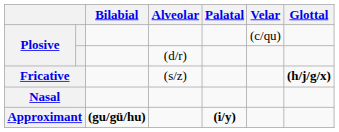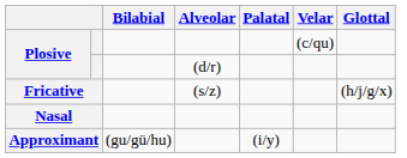Fricative | Glottal: bold -> normal
Approximant | Bilabial: bold -> normal
Approximant | Palatal: bold -> normal
